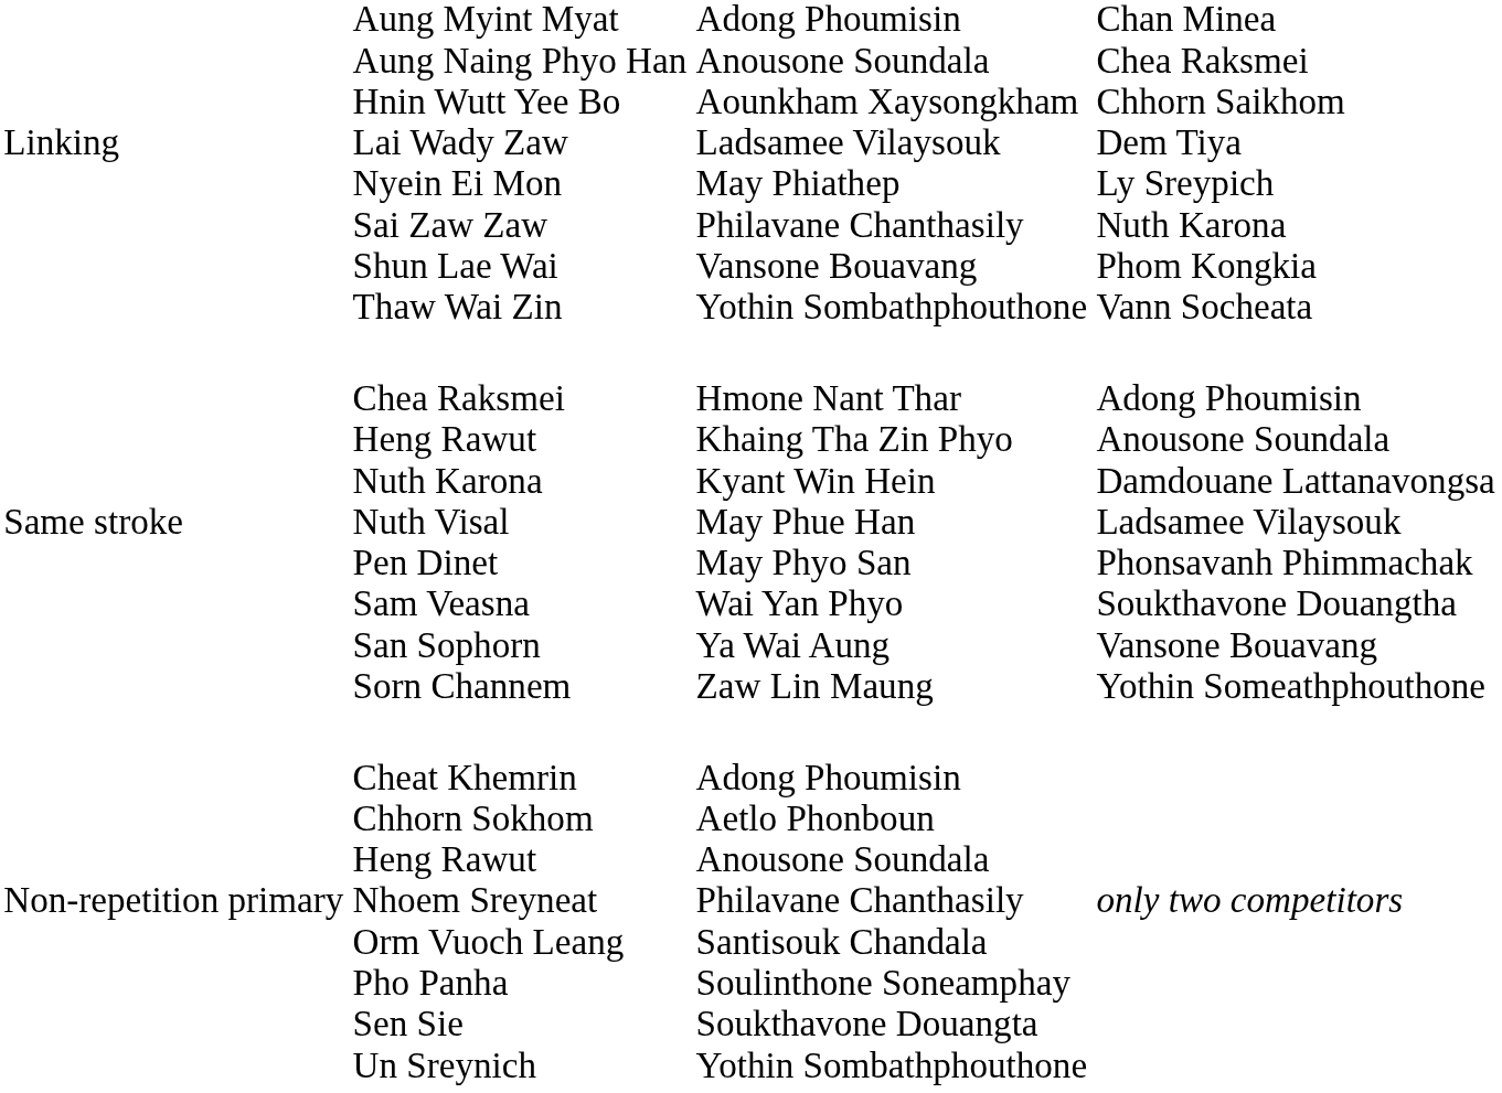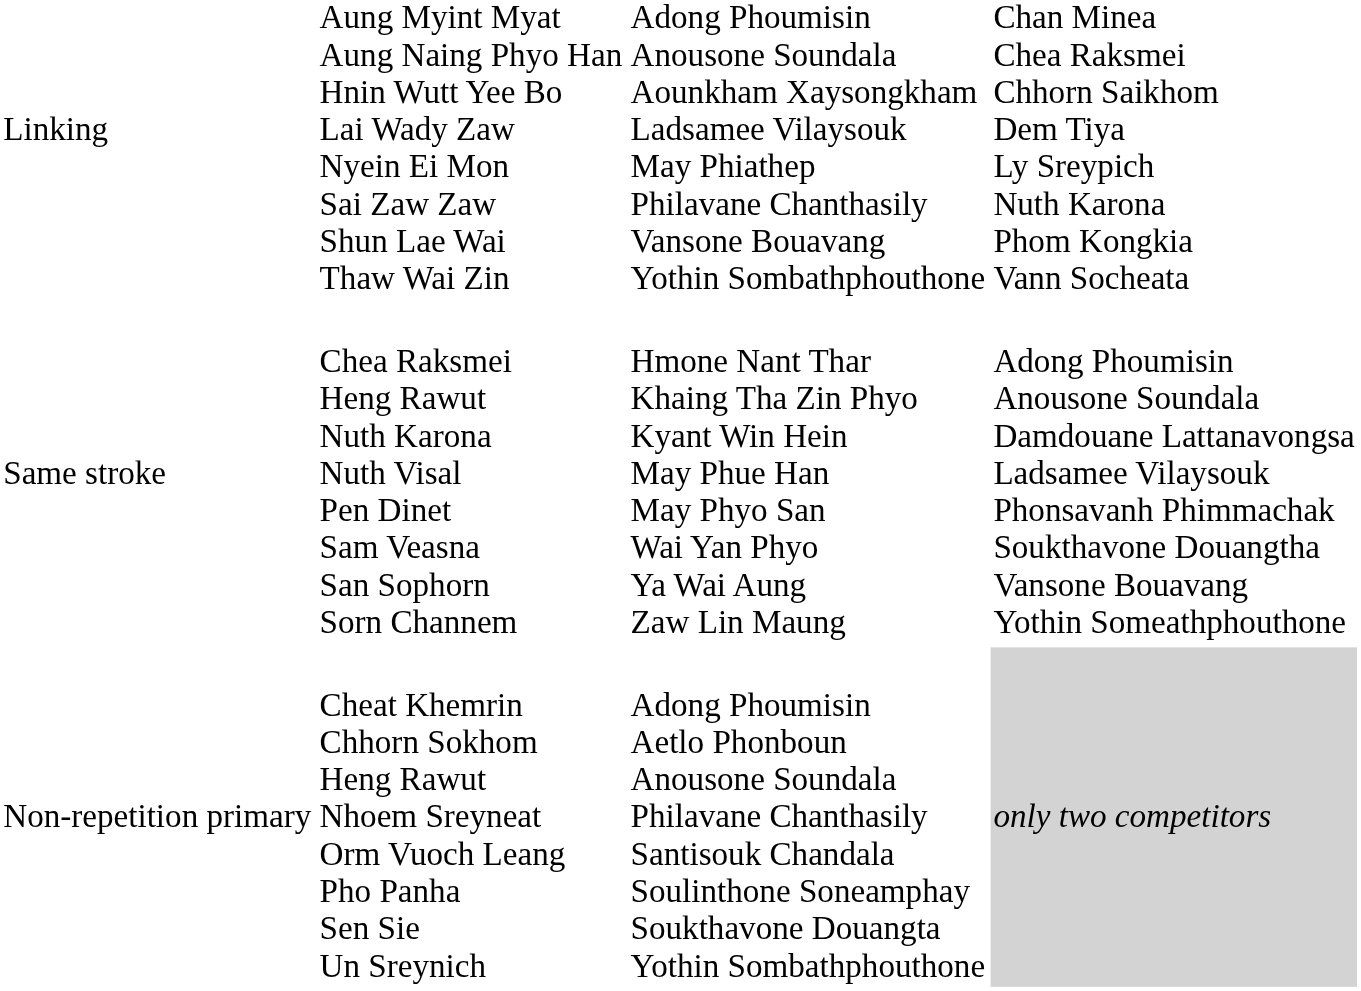Non-repetition primary | column 4: no background -> lightgrey background
